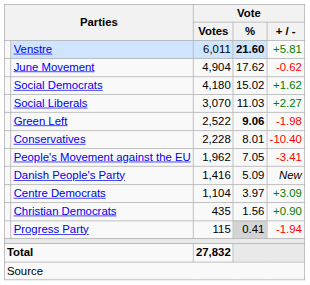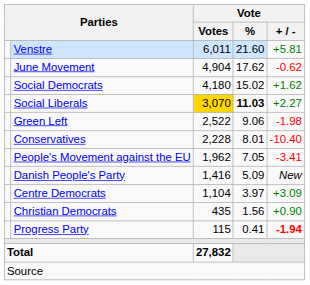Venstre | Vote / %: bold -> normal
Social Liberals | Vote / Votes: no background -> gold background
Social Liberals | Vote / %: normal -> bold
Green Left | Vote / %: bold -> normal
Progress Party | Vote / %: lightgrey background -> no background
Progress Party | Vote / + / -: normal -> bold
